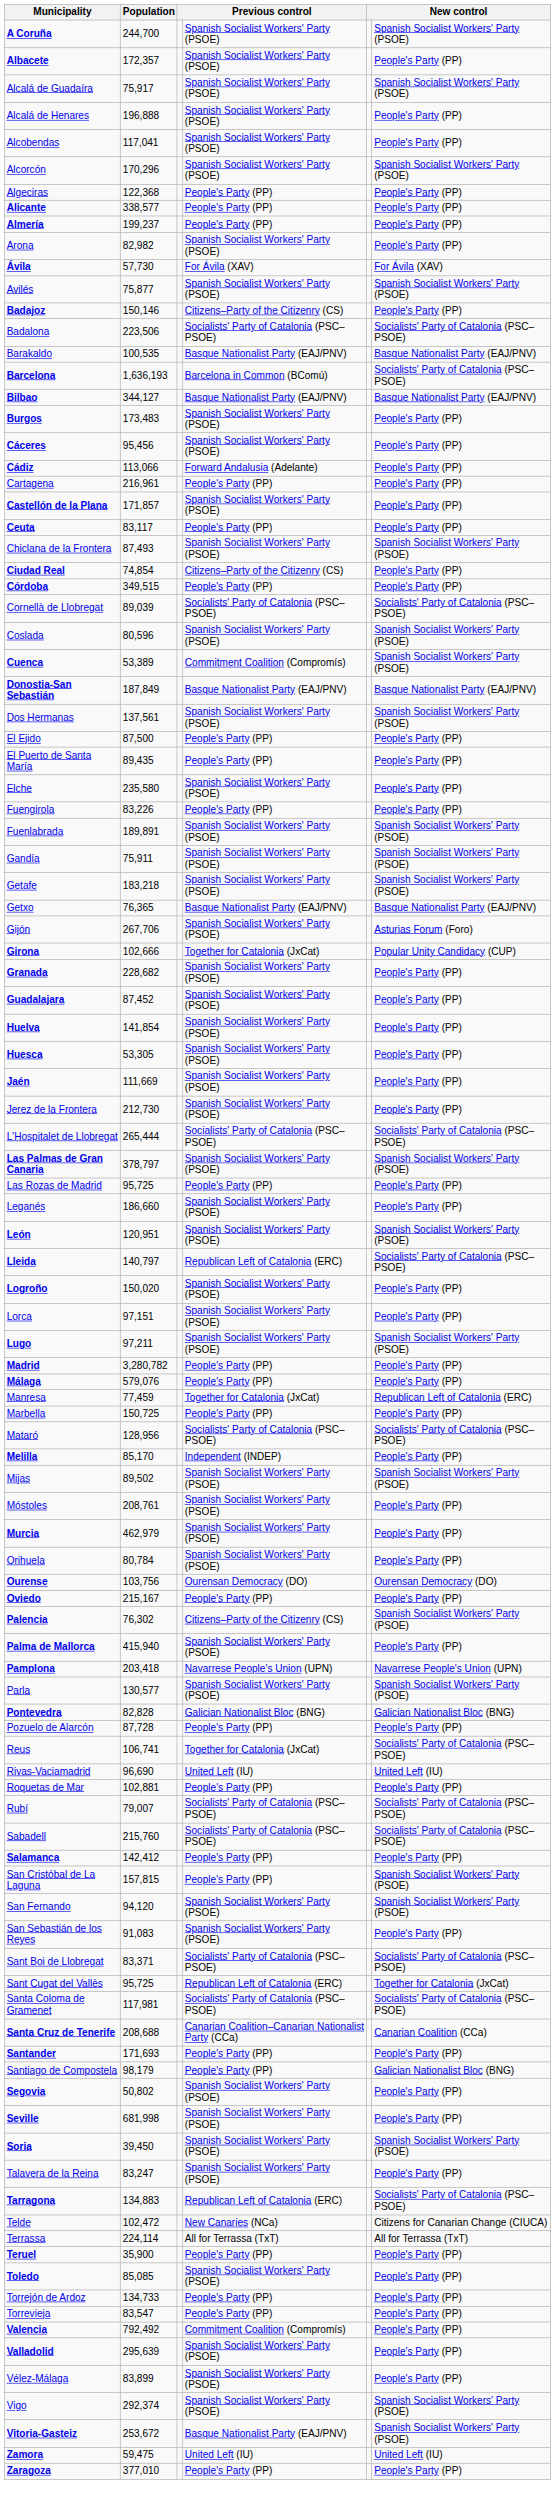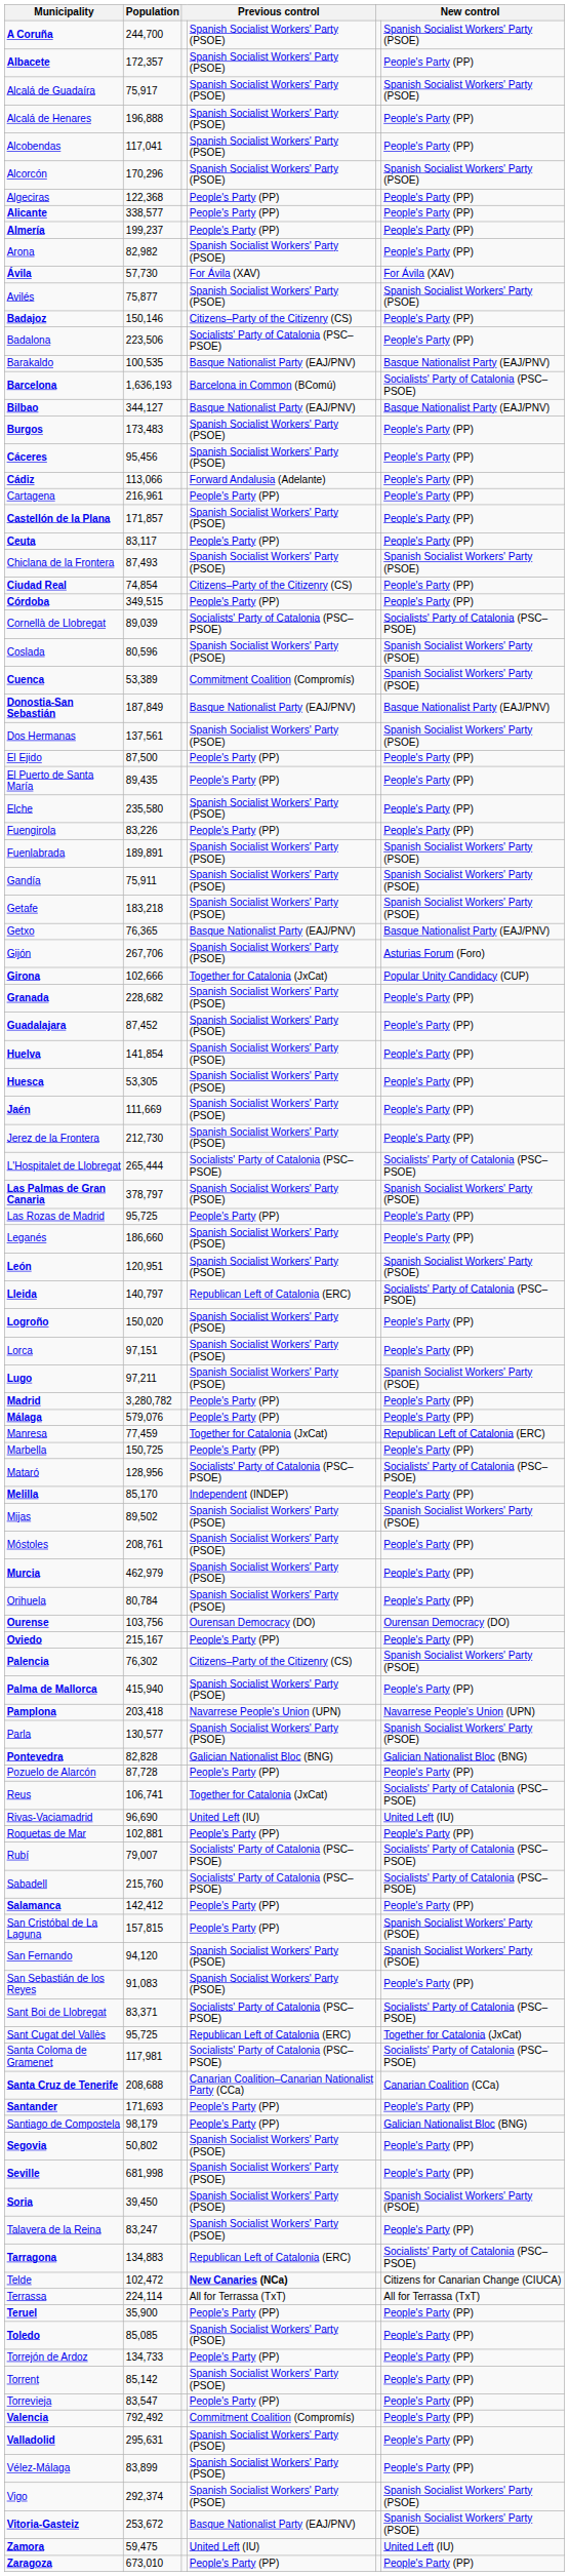Badalona | column 6: Socialists' Party of Catalonia (PSC–PSOE) -> People's Party (PP)
Telde | column 4: normal -> bold
+ row: Torrent | 85,142 | Spanish Socialist Workers' Party (PSOE) | People's Party (PP)
Valladolid | Population: 295,639 -> 295,631
Zaragoza | Population: 377,010 -> 673,010
